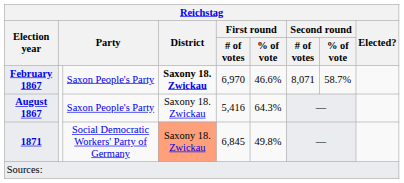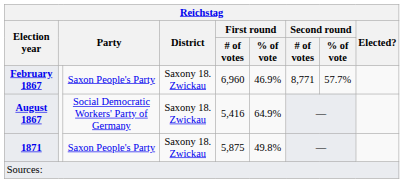February 1867 | District: bold -> normal
February 1867 | First round / # of votes: 6,970 -> 6,960
February 1867 | First round / % of vote: 46.6% -> 46.9%
February 1867 | Second round / # of votes: 8,071 -> 8,771
February 1867 | Second round / % of vote: 58.7% -> 57.7%
August 1867 | column 3: Saxon People's Party -> Social Democratic Workers' Party of Germany
August 1867 | First round / % of vote: 64.3% -> 64.9%
1871 | column 3: Social Democratic Workers' Party of Germany -> Saxon People's Party
1871 | District: lightsalmon background -> no background
1871 | First round / # of votes: 6,845 -> 5,875
